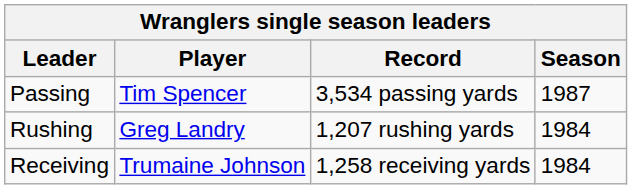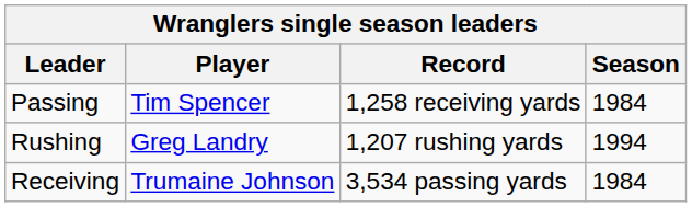Passing | Record: 3,534 passing yards -> 1,258 receiving yards
Passing | Season: 1987 -> 1984
Rushing | Season: 1984 -> 1994
Receiving | Record: 1,258 receiving yards -> 3,534 passing yards
